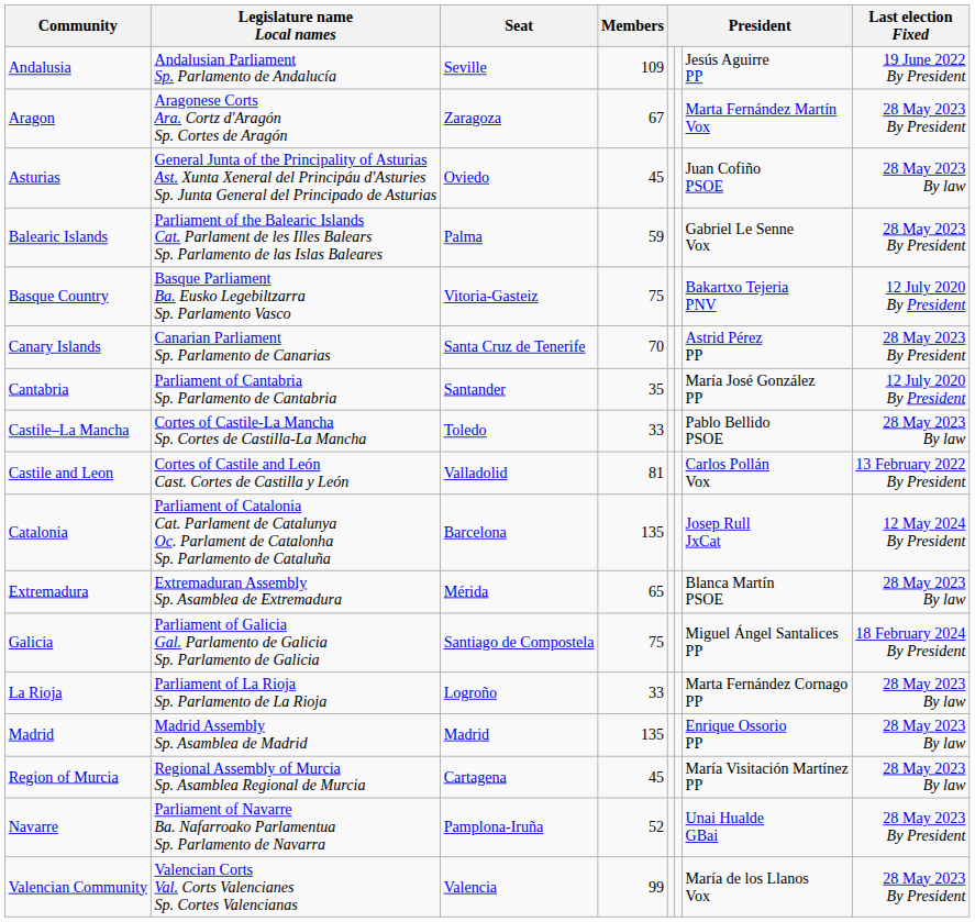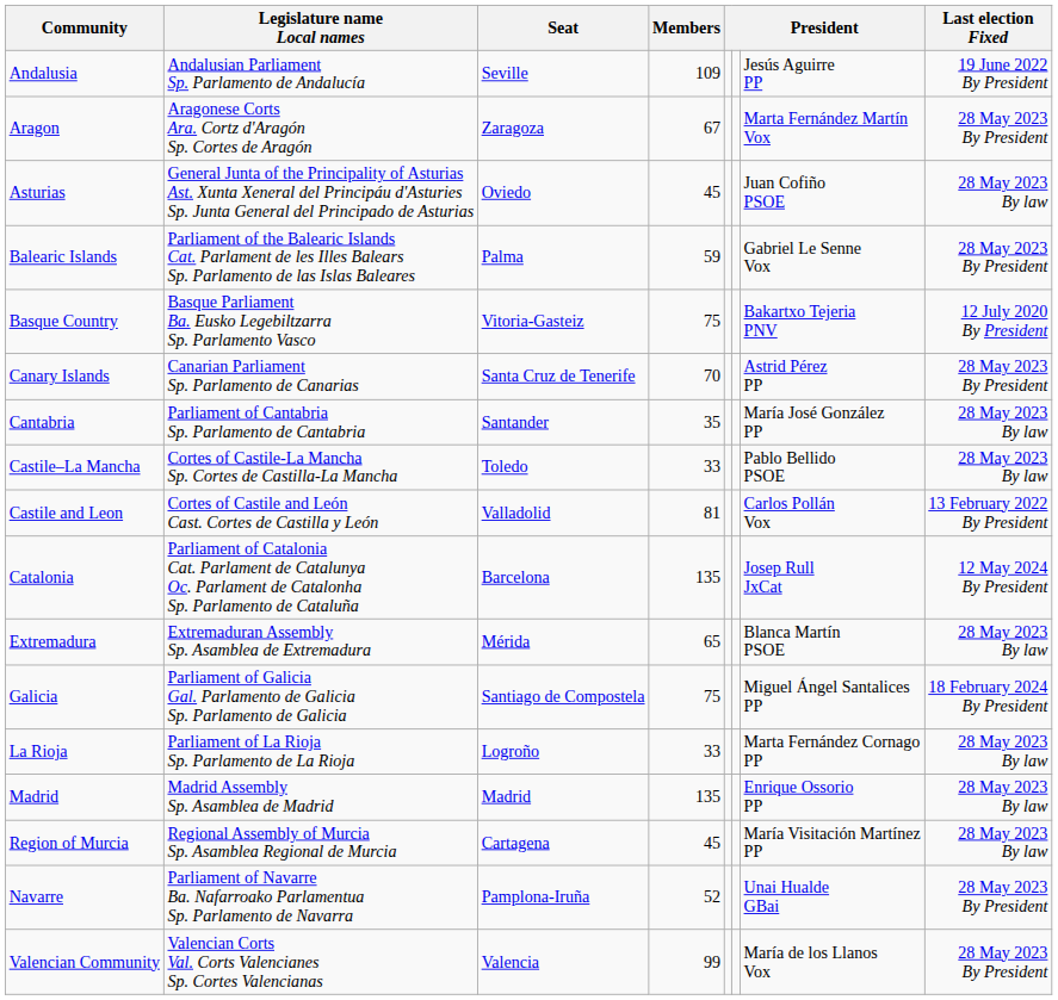Cantabria | Last election Fixed: 12 July 2020 By President -> 28 May 2023 By law
